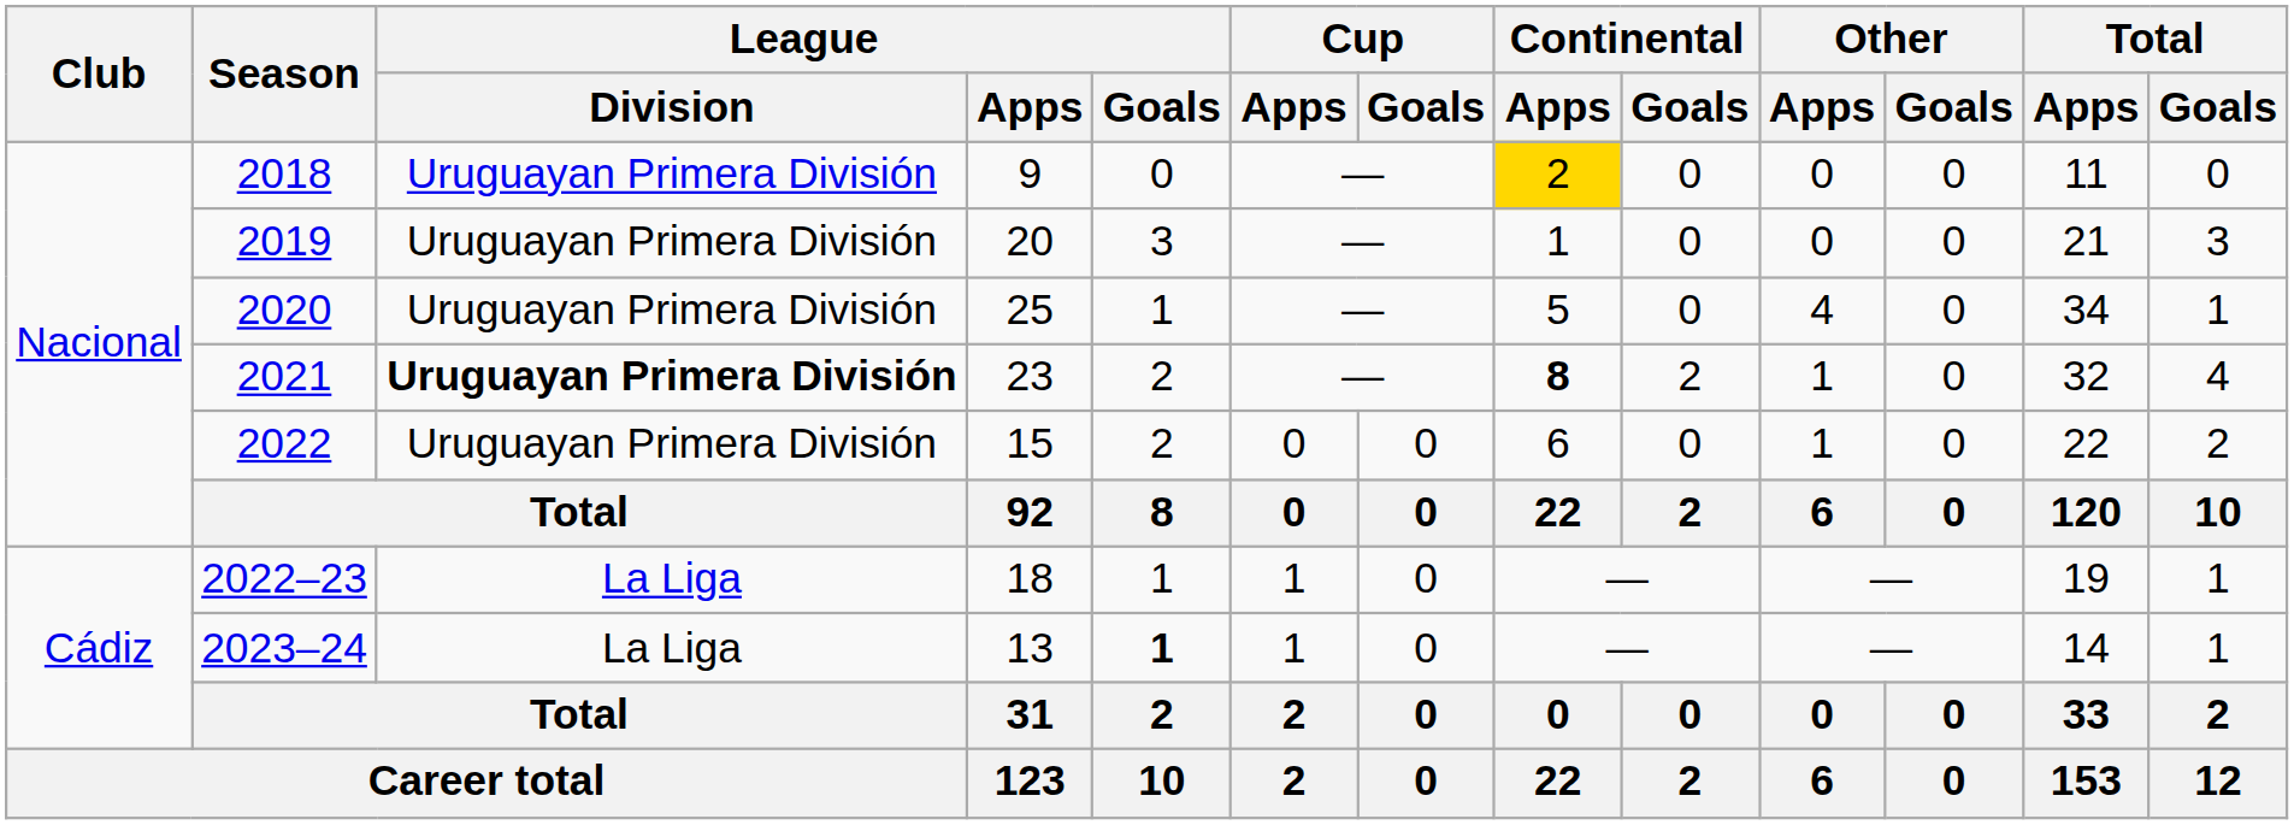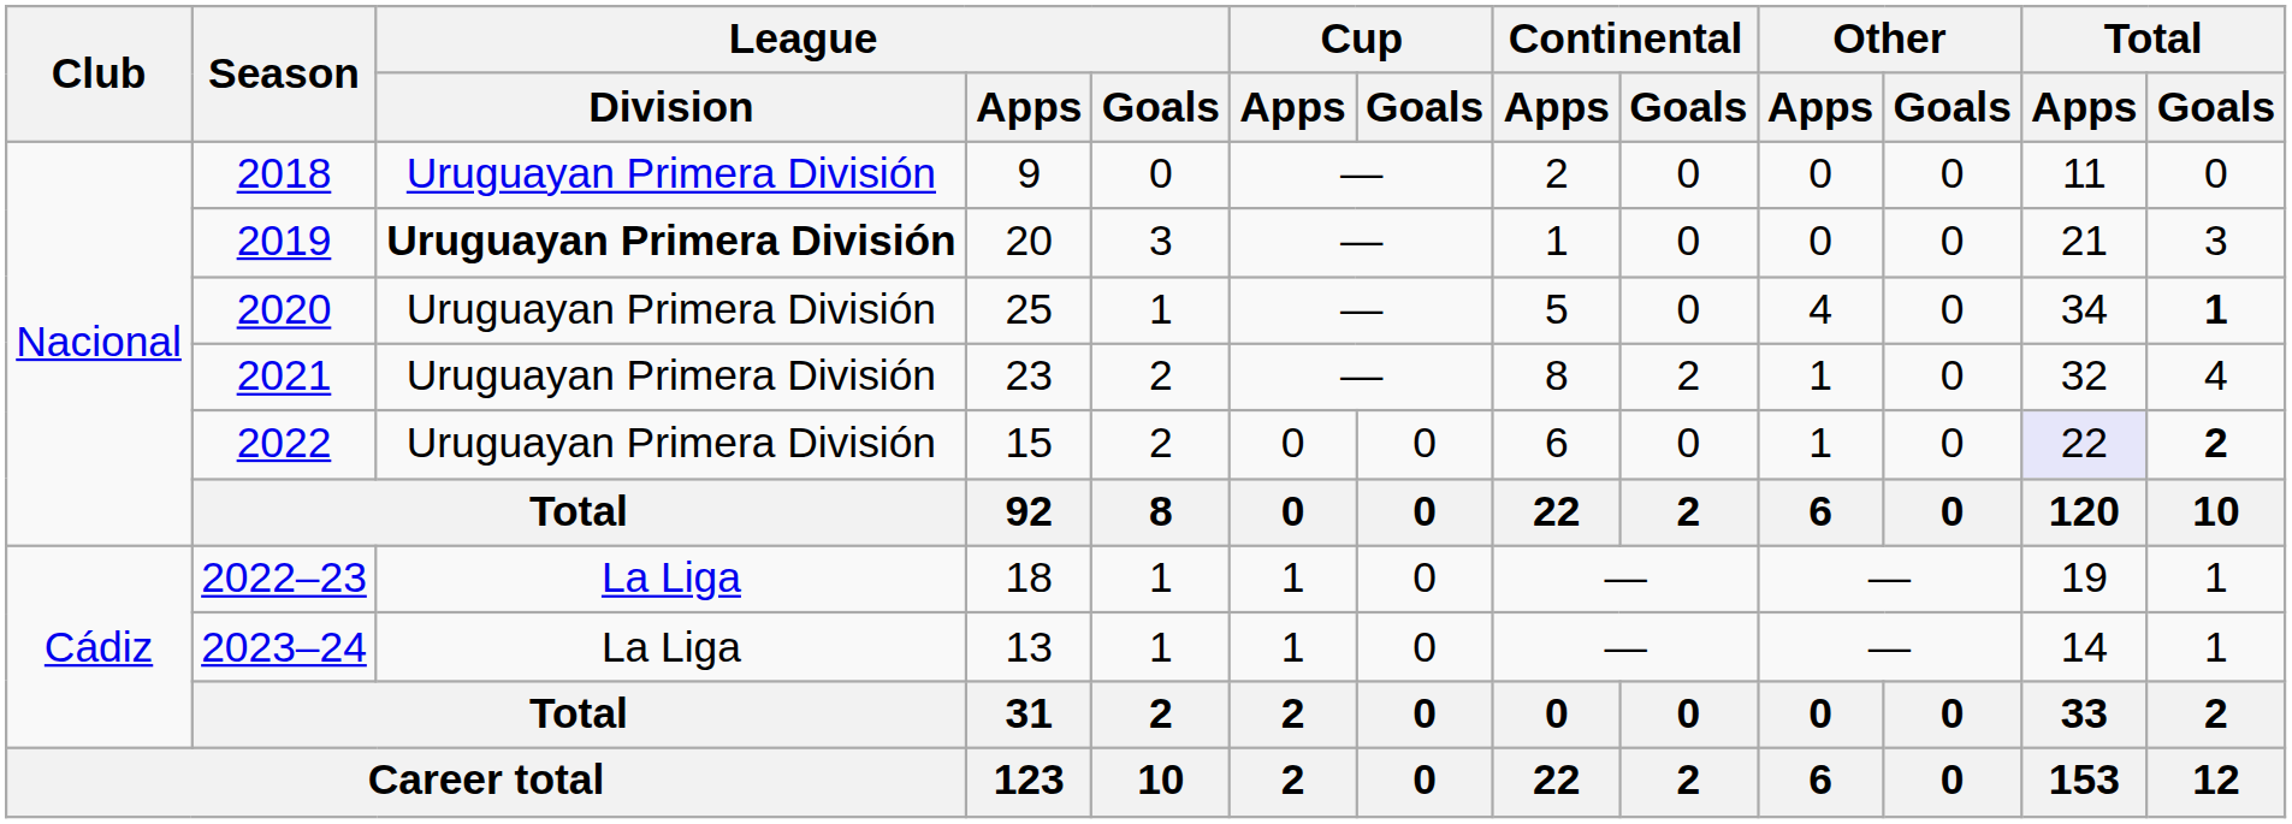2018 | Continental / Apps: gold background -> no background
2019 | League / Division: normal -> bold
2020 | Total / Goals: normal -> bold
2021 | League / Division: bold -> normal
2021 | Continental / Apps: bold -> normal
2022 | Total / Apps: no background -> lavender background
2022 | Total / Goals: normal -> bold
2023–24 | League / Goals: bold -> normal
